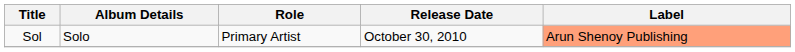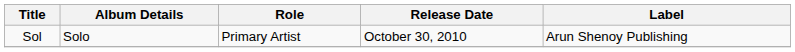Sol | Label: lightsalmon background -> no background
